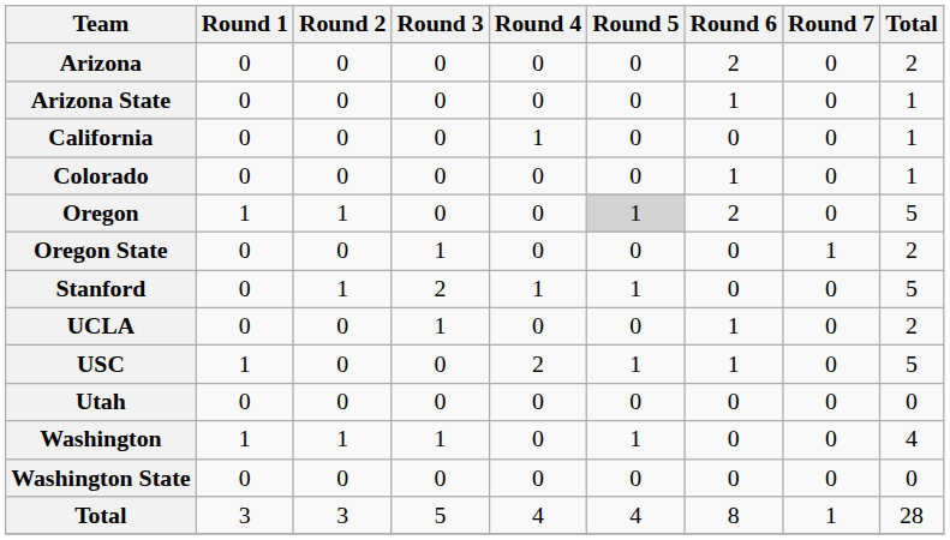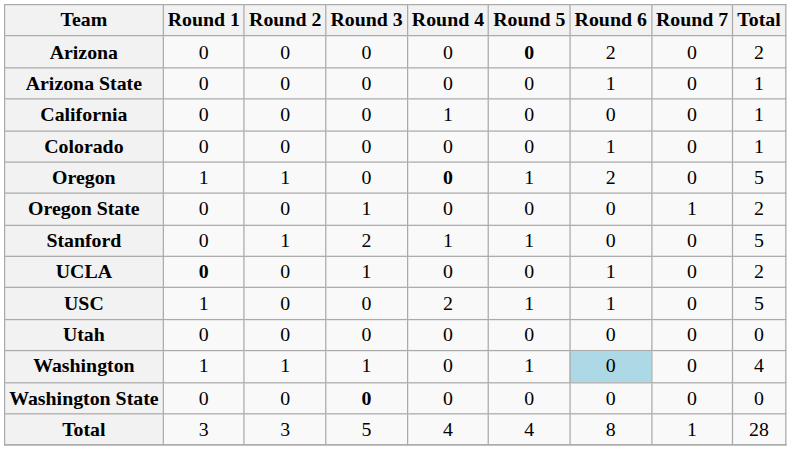Arizona | Round 5: normal -> bold
Oregon | Round 4: normal -> bold
Oregon | Round 5: lightgrey background -> no background
UCLA | Round 1: normal -> bold
Washington | Round 6: no background -> lightblue background
Washington State | Round 3: normal -> bold
